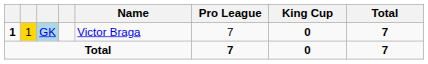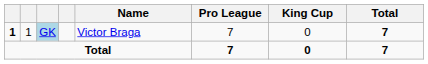row 2 | column 2: gold background -> no background
row 2 | King Cup: bold -> normal
